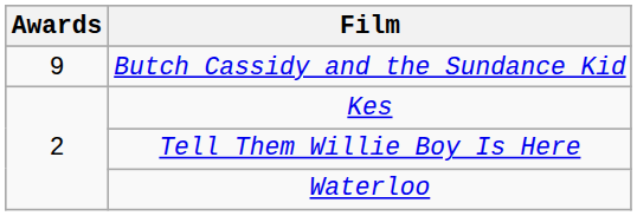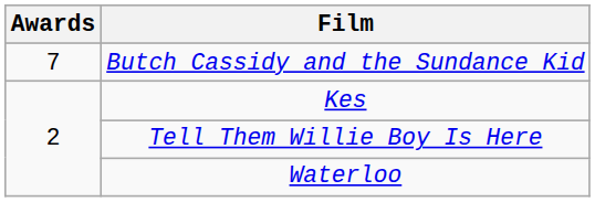Butch Cassidy and the Sundance Kid | Awards: 9 -> 7
